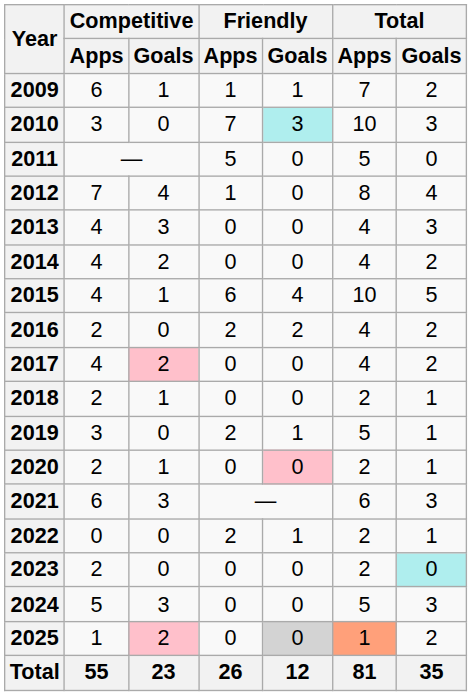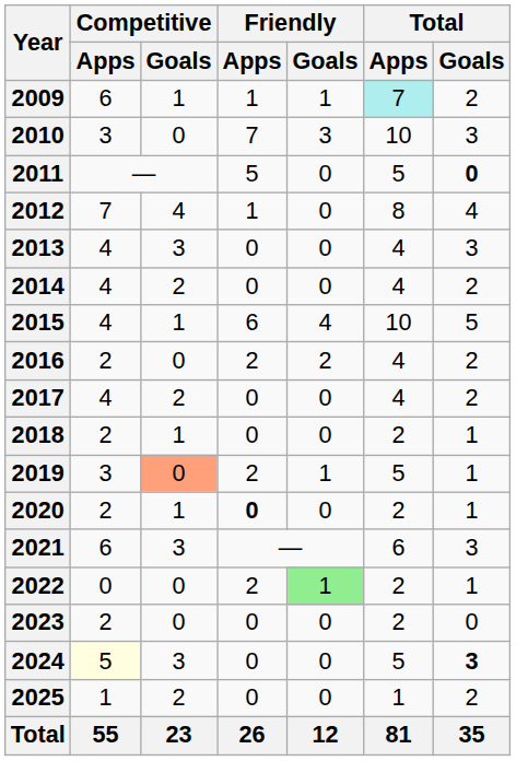2009 | Total / Apps: no background -> paleturquoise background
2010 | Friendly / Goals: paleturquoise background -> no background
2011 | Total / Goals: normal -> bold
2017 | Competitive / Goals: pink background -> no background
2019 | Competitive / Goals: no background -> lightsalmon background
2020 | Friendly / Apps: normal -> bold
2020 | Friendly / Goals: pink background -> no background
2022 | Friendly / Goals: no background -> lightgreen background
2023 | Total / Goals: paleturquoise background -> no background
2024 | Competitive / Apps: no background -> lightyellow background
2024 | Total / Goals: normal -> bold
2025 | Competitive / Goals: pink background -> no background
2025 | Friendly / Goals: lightgrey background -> no background
2025 | Total / Apps: lightsalmon background -> no background
